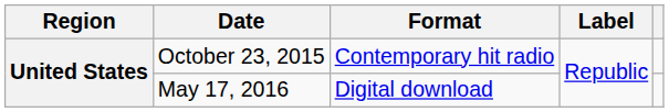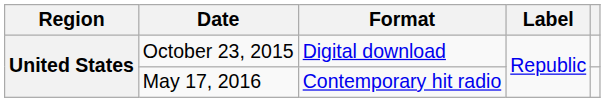October 23, 2015 | Format: Contemporary hit radio -> Digital download
May 17, 2016 | Format: Digital download -> Contemporary hit radio
